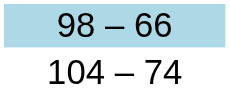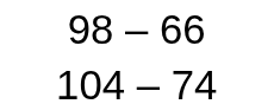98 – 66 | column 1: lightblue background -> no background
